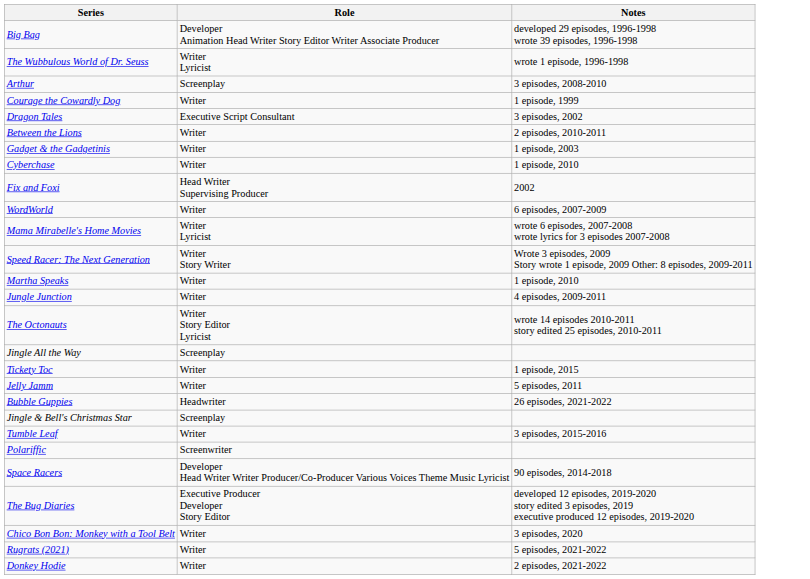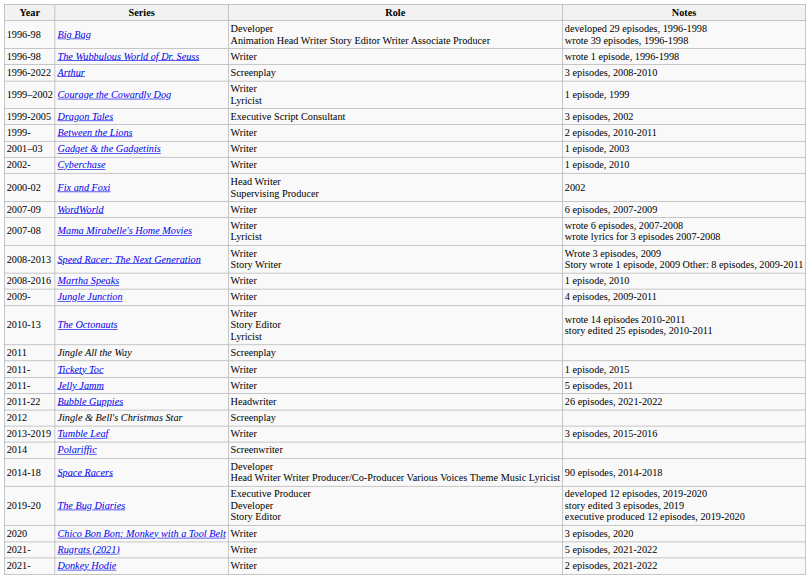+ column: Year | 1996-98 | 1996-98 | 1996-2022 | 1999–2002 | 1999-2005 | 1999- | 2001–03 | 2002- | 2000-02 | 2007-09 | 2007-08 | 2008-2013 | 2008-2016 | 2009- | 2010-13 | 2011 | 2011- | 2011- | 2011-22 | 2012 | 2013-2019 | 2014 | 2014-18 | 2019-20 | 2020 | 2021- | 2021-
The Wubbulous World of Dr. Seuss | Role: Writer Lyricist -> Writer
Courage the Cowardly Dog | Role: Writer -> Writer Lyricist
